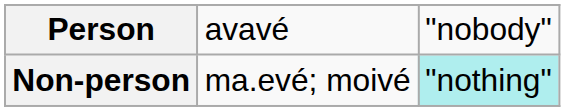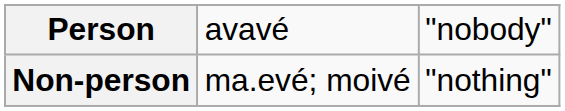Non-person | column 3: paleturquoise background -> no background
